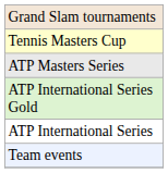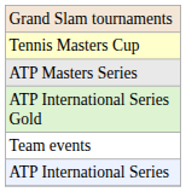row 5 | column 1: ATP International Series -> Team events
row 6 | column 1: Team events -> ATP International Series
